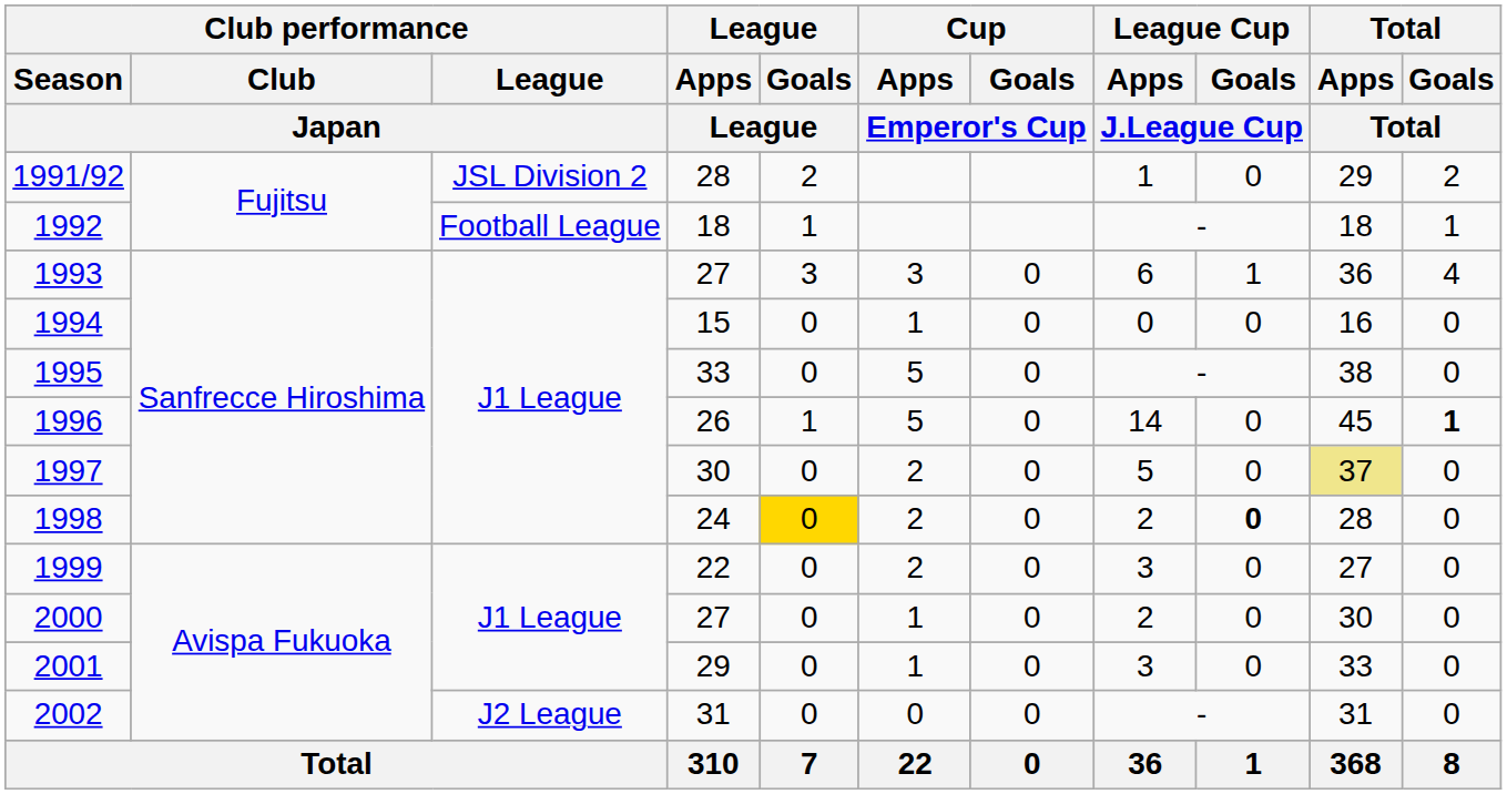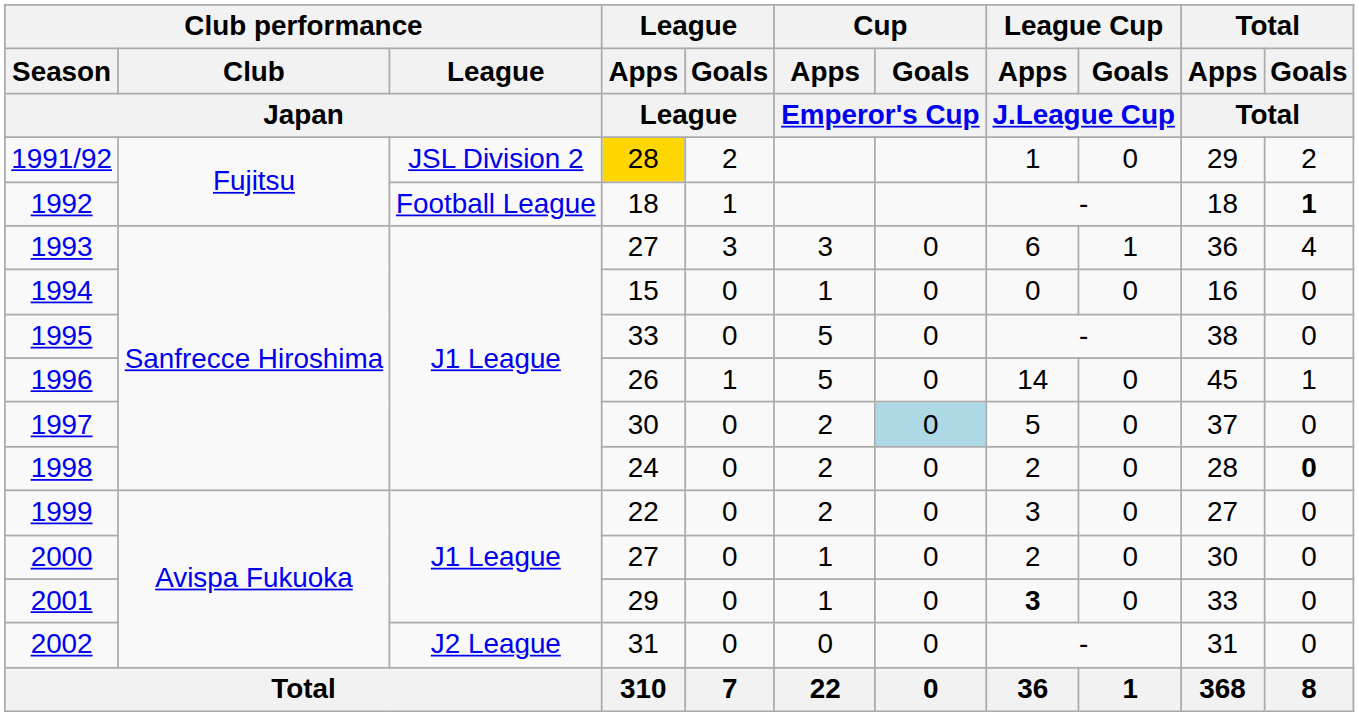1991/92 | League / Apps / League: no background -> gold background
1992 | Total / Goals / Total: normal -> bold
1996 | Total / Goals / Total: bold -> normal
1997 | Cup / Goals / Emperor's Cup: no background -> lightblue background
1997 | Total / Apps / Total: khaki background -> no background
1998 | League / Goals / League: gold background -> no background
1998 | League Cup / Goals / J.League Cup: bold -> normal
1998 | Total / Goals / Total: normal -> bold
2001 | League Cup / Apps / J.League Cup: normal -> bold
